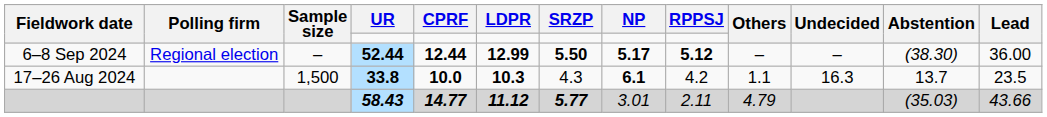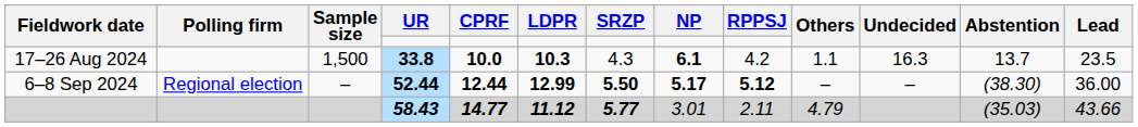rows swapped: 6–8 Sep 2024 <-> 17–26 Aug 2024
